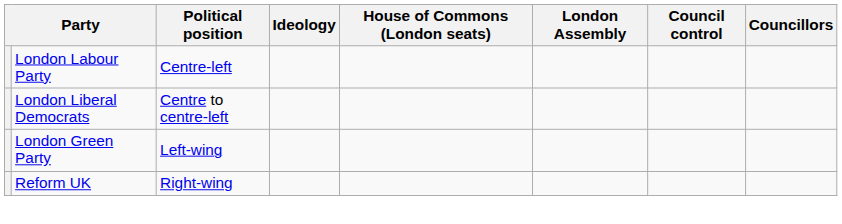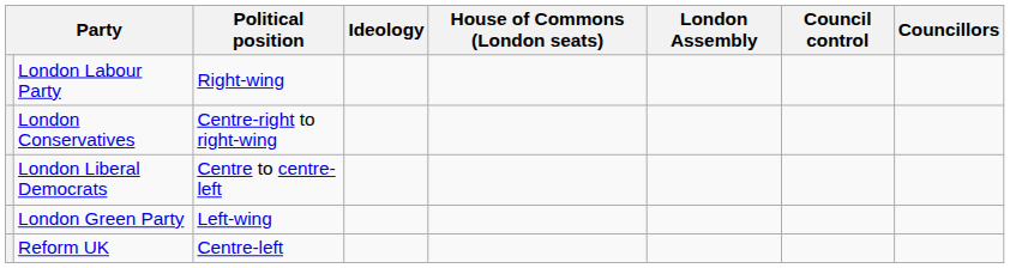London Labour Party | Political position: Centre-left -> Right-wing
+ row: London Conservatives | Centre-right to right-wing
Reform UK | Political position: Right-wing -> Centre-left
